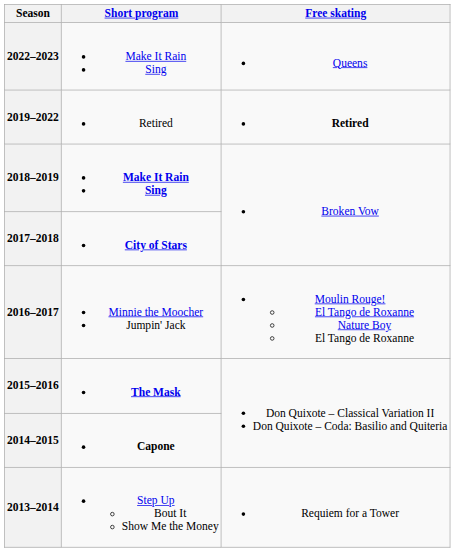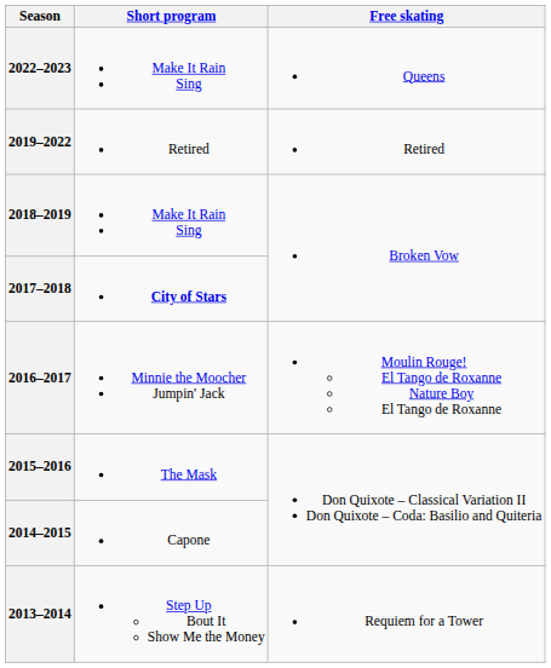2019–2022 | Free skating: bold -> normal
2018–2019 | Short program: bold -> normal
2015–2016 | Short program: bold -> normal
2014–2015 | Short program: bold -> normal
